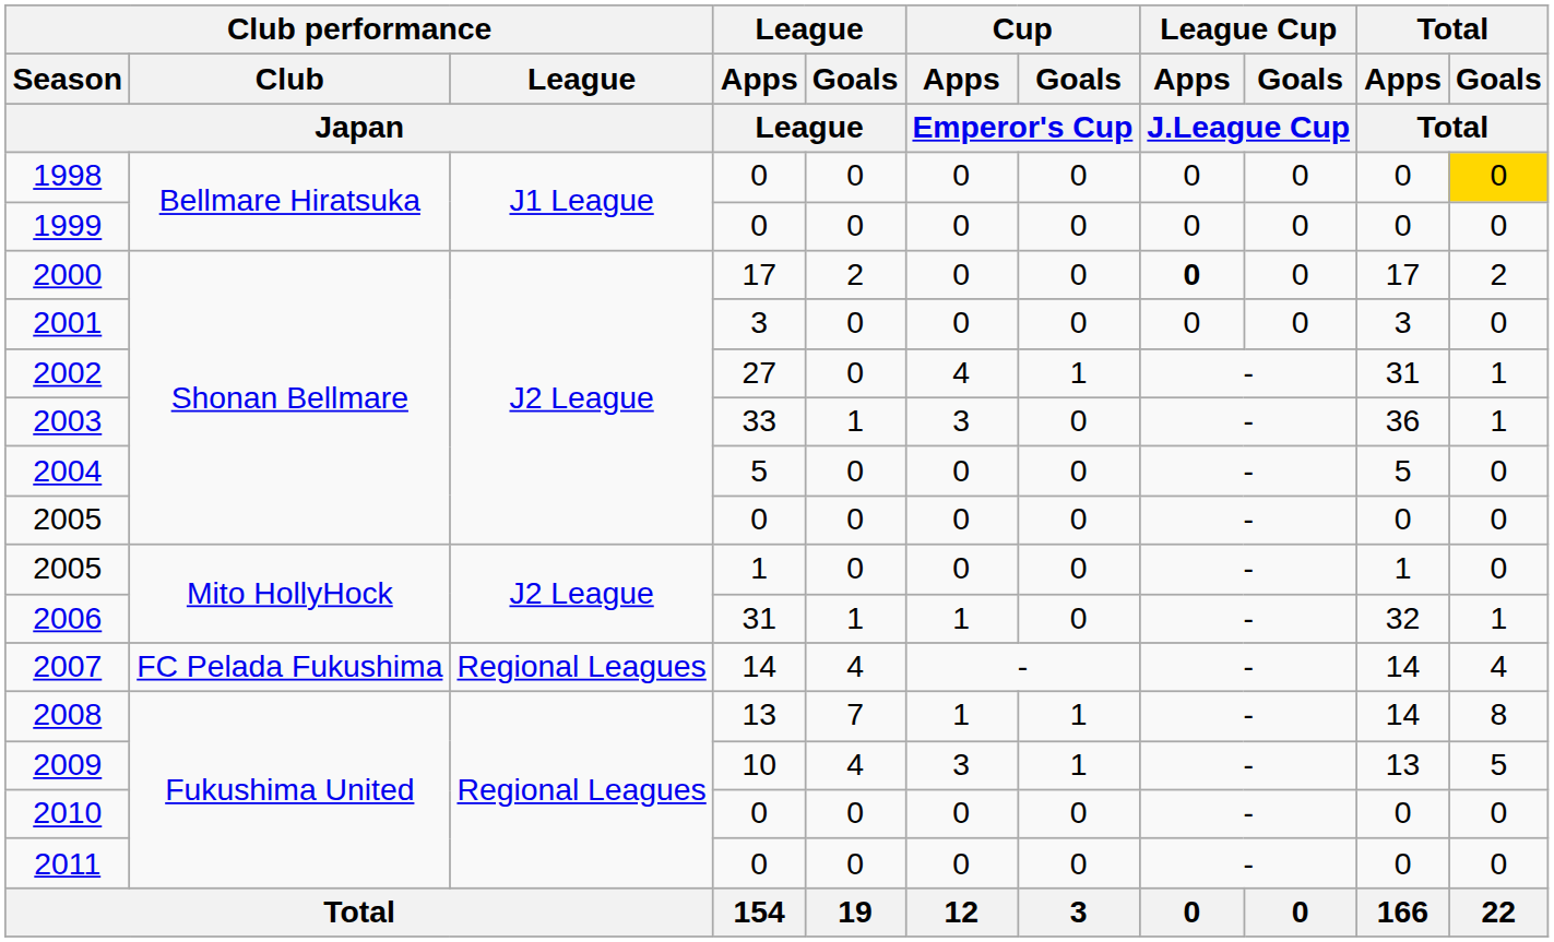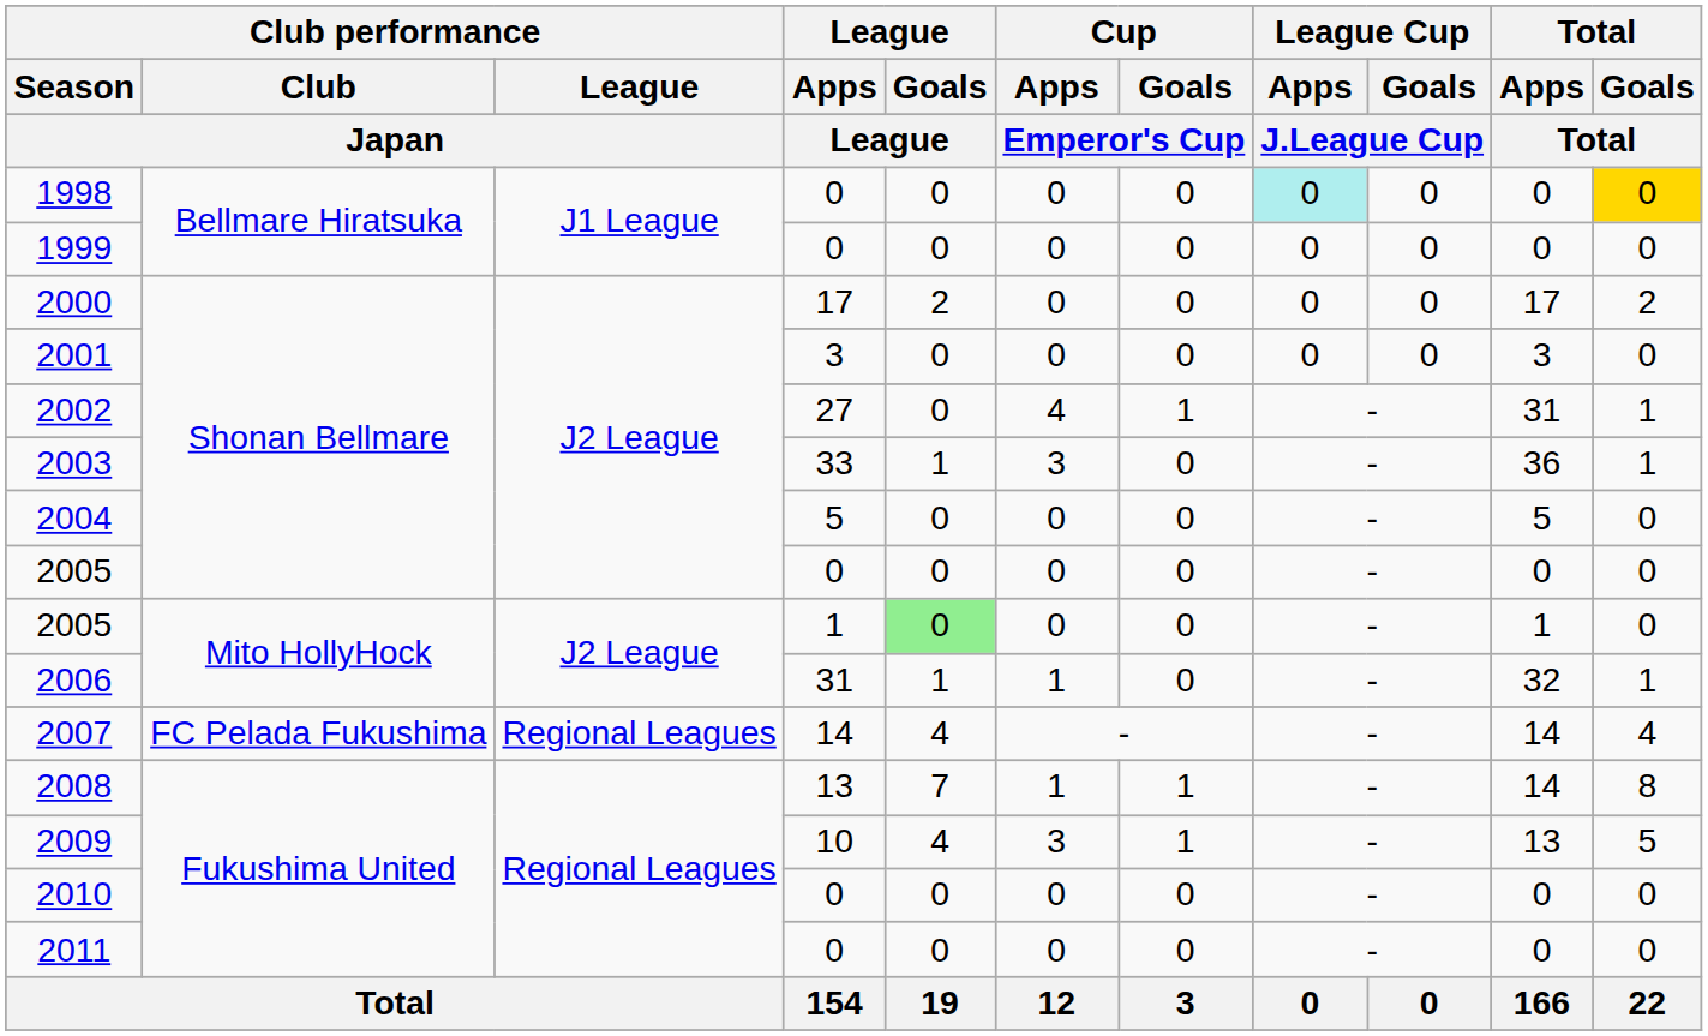1998 | League Cup / Apps / J.League Cup: no background -> paleturquoise background
2000 | League Cup / Apps / J.League Cup: bold -> normal
2005 / 1 | League / Goals / League: no background -> lightgreen background
